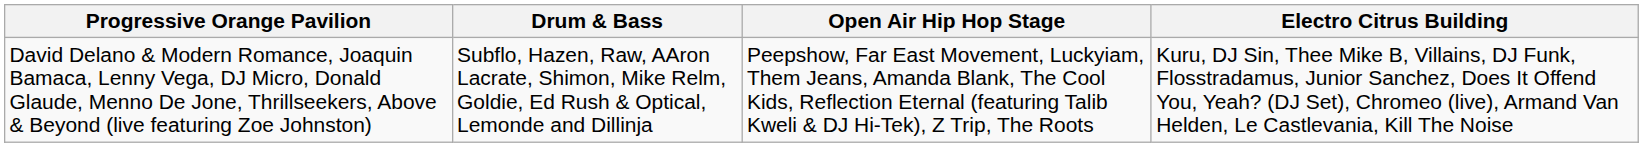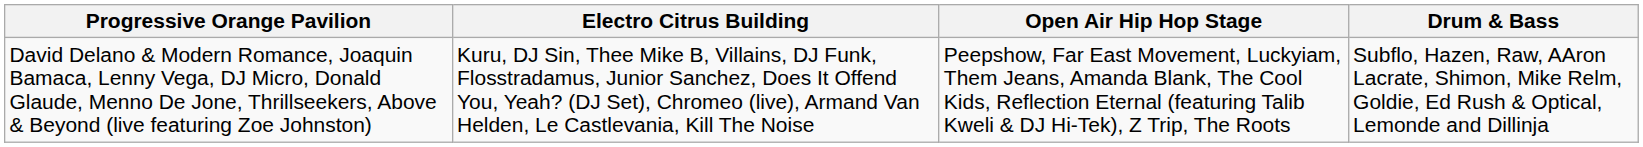columns swapped: Electro Citrus Building <-> Drum & Bass
